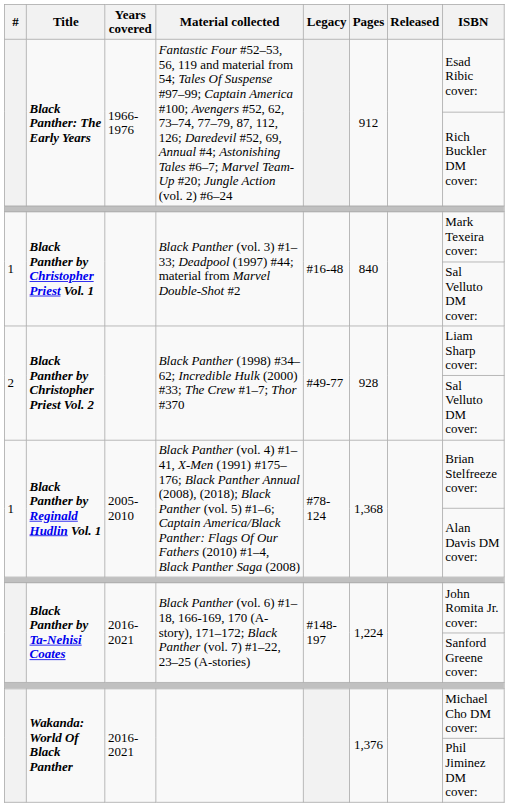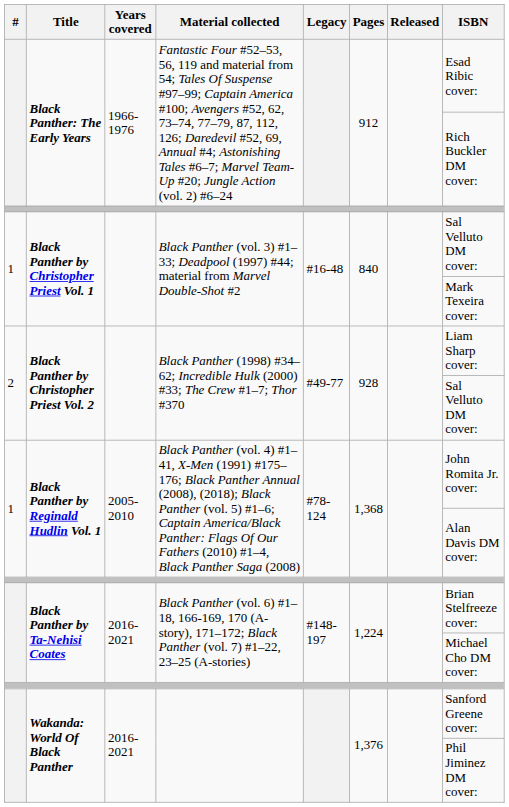row 5 | ISBN: Mark Texeira cover: -> Sal Velluto DM cover:
row 6 | ISBN: Sal Velluto DM cover: -> Mark Texeira cover:
row 9 | ISBN: Brian Stelfreeze cover: -> John Romita Jr. cover:
row 12 | ISBN: John Romita Jr. cover: -> Brian Stelfreeze cover:
row 13 | ISBN: Sanford Greene cover: -> Michael Cho DM cover:
row 15 | ISBN: Michael Cho DM cover: -> Sanford Greene cover:
